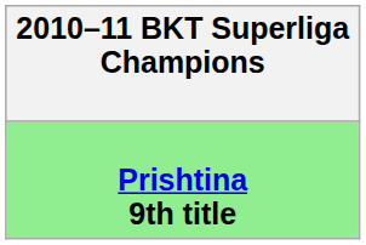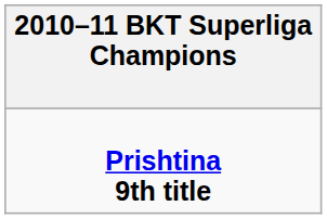row 2 | column 1: lightgreen background -> no background
